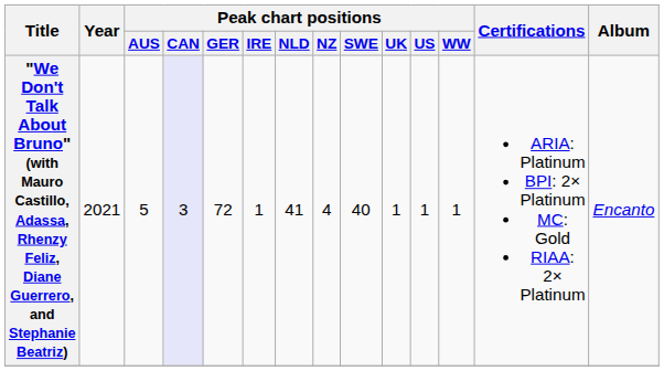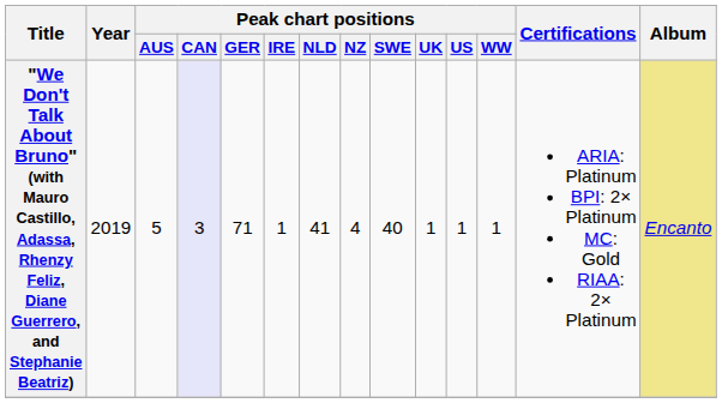row 3 | Year: 2021 -> 2019
row 3 | Peak chart positions / GER: 72 -> 71
row 3 | Album: no background -> khaki background
